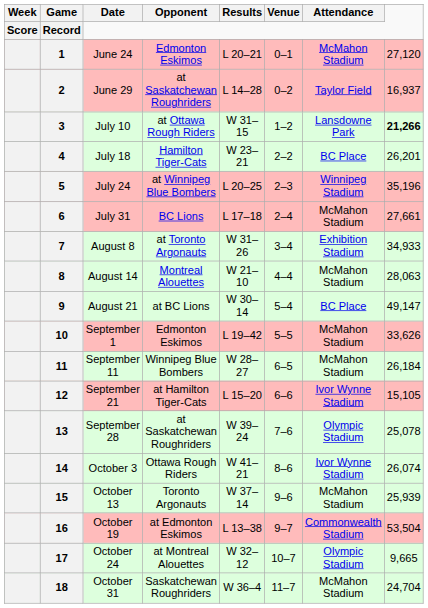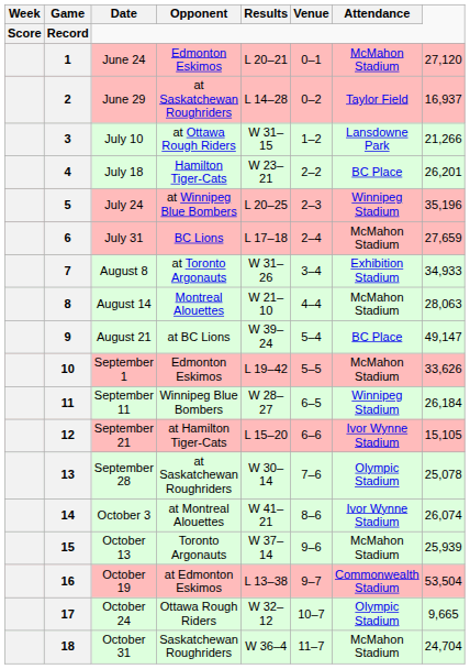3 | column 8: bold -> normal
6 | column 8: 27,661 -> 27,659
9 | Results: W 30–14 -> W 39–24
11 | Attendance: McMahon Stadium -> Winnipeg Stadium
13 | Results: W 39–24 -> W 30–14
14 | Opponent: Ottawa Rough Riders -> at Montreal Alouettes
17 | Opponent: at Montreal Alouettes -> Ottawa Rough Riders
